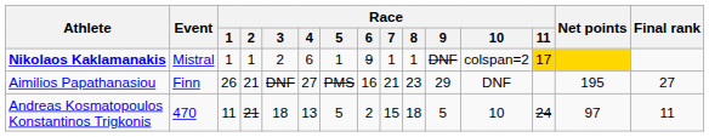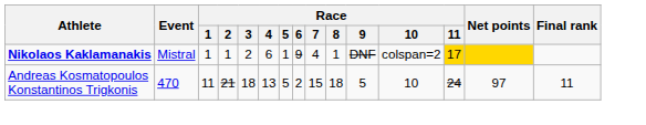Nikolaos Kaklamanakis | Race / 7: 1 -> 4
- row: Aimilios Papathanasiou | Finn | 26 | 21 | DNF | 27 | PMS | 16 | 21 | 23 | 29 | DNF | 195 | 27
